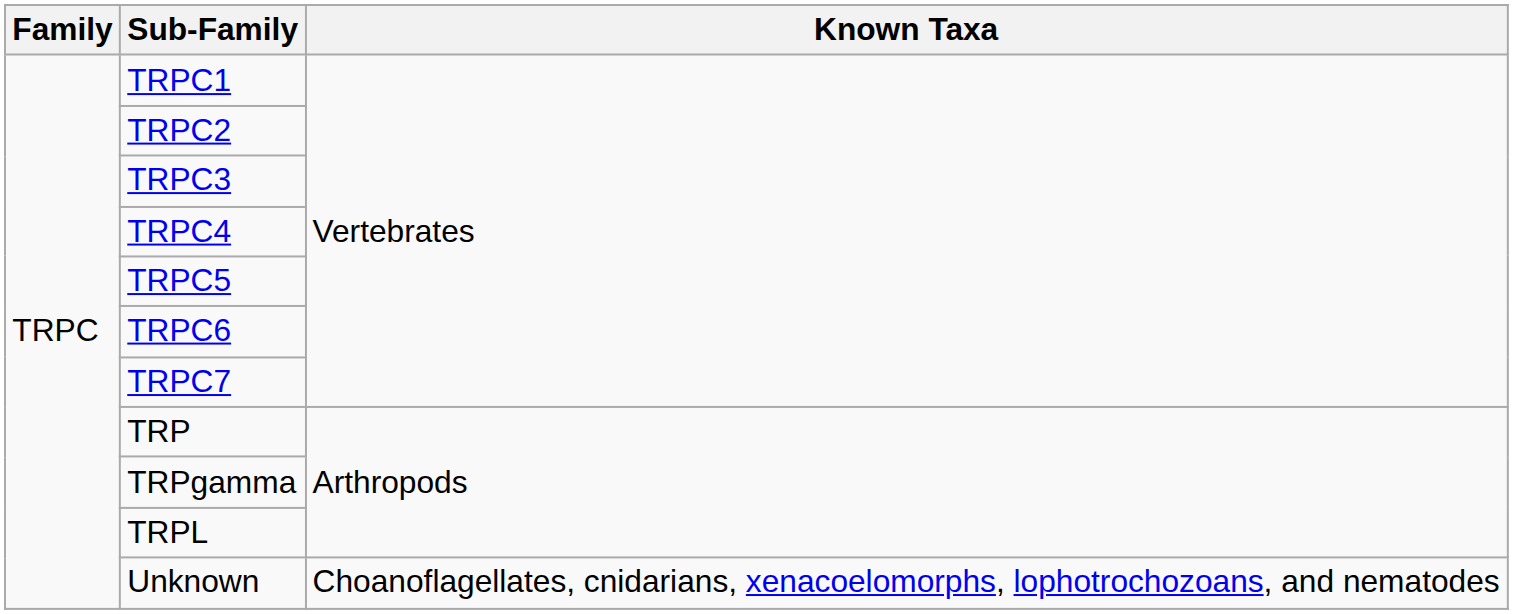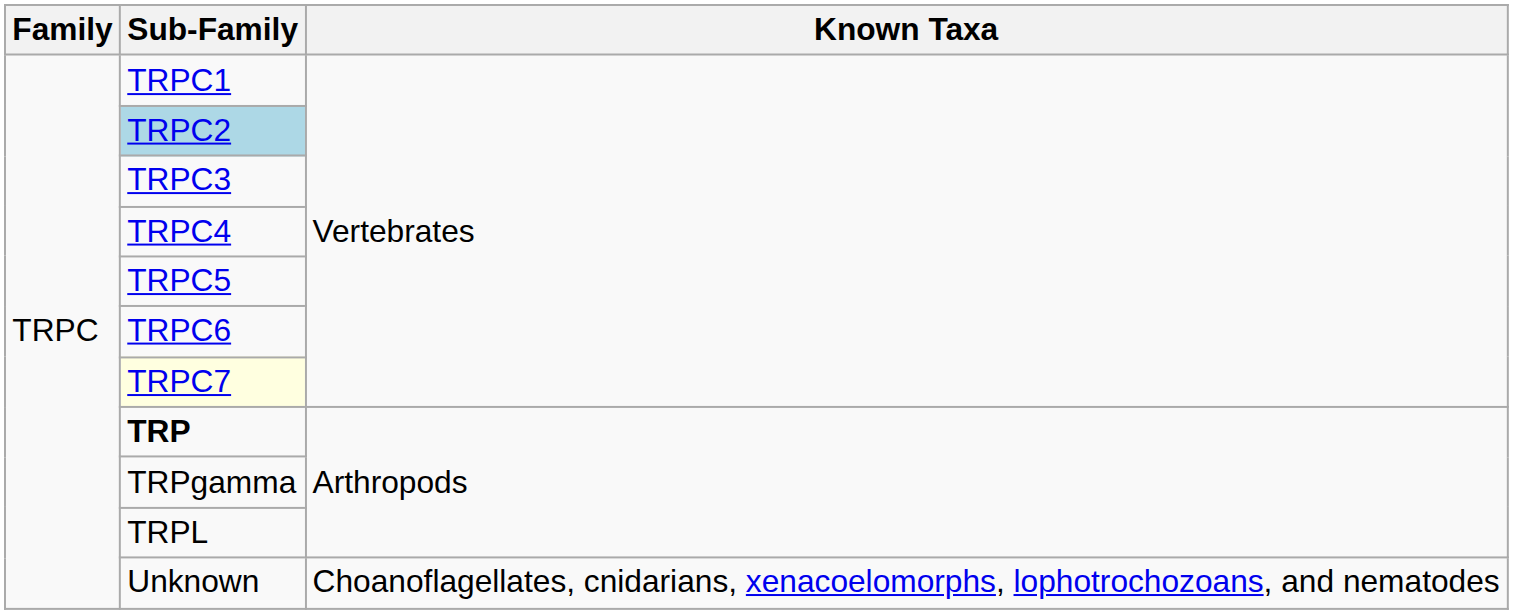TRPC2 | Sub-Family: no background -> lightblue background
TRPC7 | Sub-Family: no background -> lightyellow background
TRP | Sub-Family: normal -> bold
